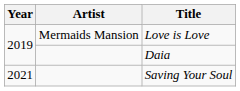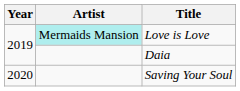Love is Love | Artist: no background -> paleturquoise background
Saving Your Soul | Year: 2021 -> 2020
